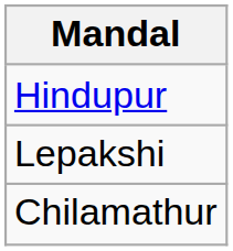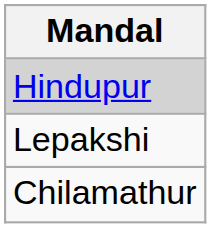row 2 | column 1: no background -> lightgrey background
